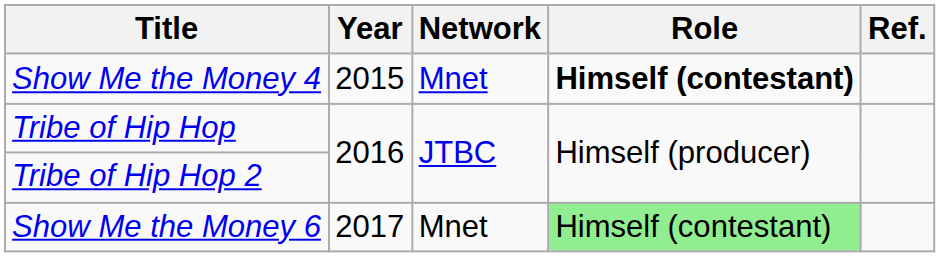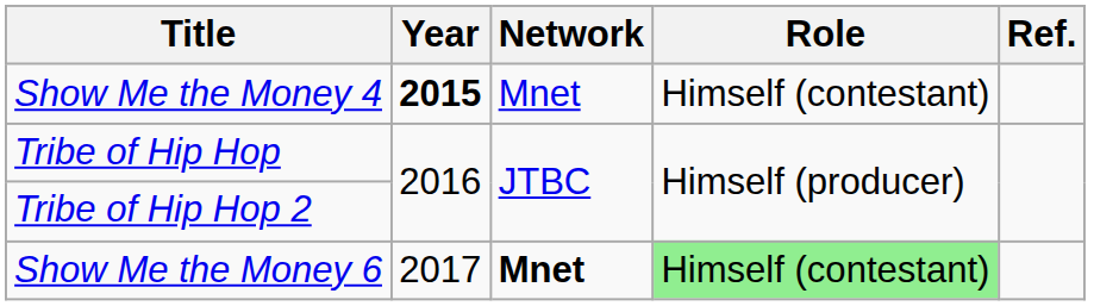Show Me the Money 4 | Year: normal -> bold
Show Me the Money 4 | Role: bold -> normal
Show Me the Money 6 | Network: normal -> bold
